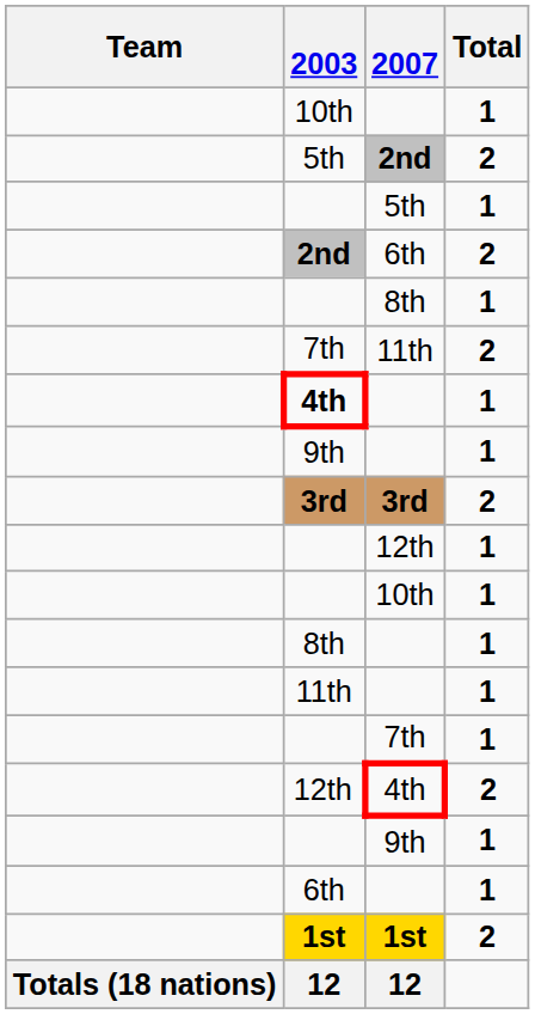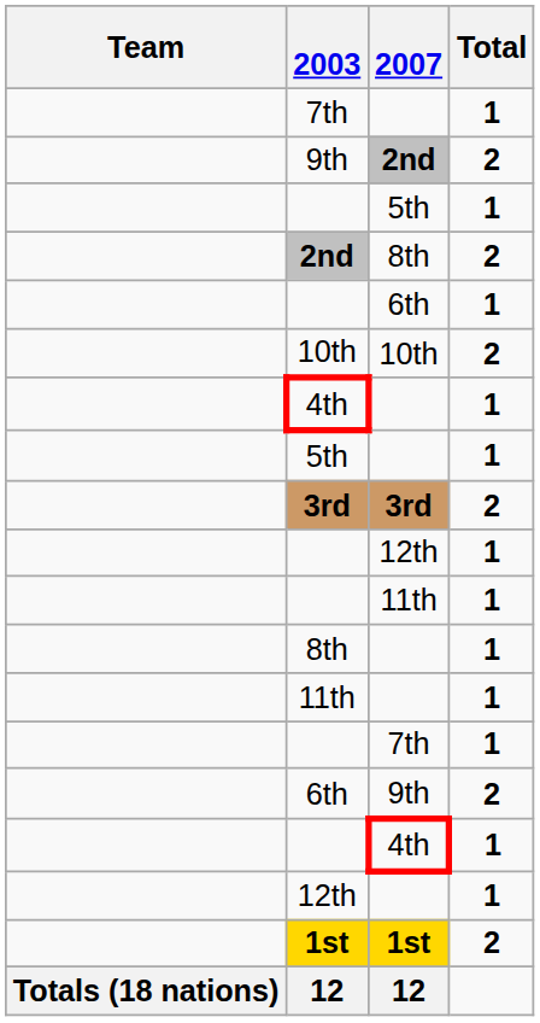row 2 | 2003: 10th -> 7th
row 3 | 2003: 5th -> 9th
row 5 | 2007: 6th -> 8th
row 6 | 2007: 8th -> 6th
row 7 | 2003: 7th -> 10th
row 7 | 2007: 11th -> 10th
row 8 | 2003: bold -> normal
row 9 | 2003: 9th -> 5th
row 12 | 2007: 10th -> 11th
row 16 | 2003: 12th -> 6th
row 16 | 2007: 4th -> 9th
row 17 | 2007: 9th -> 4th
row 18 | 2003: 6th -> 12th
